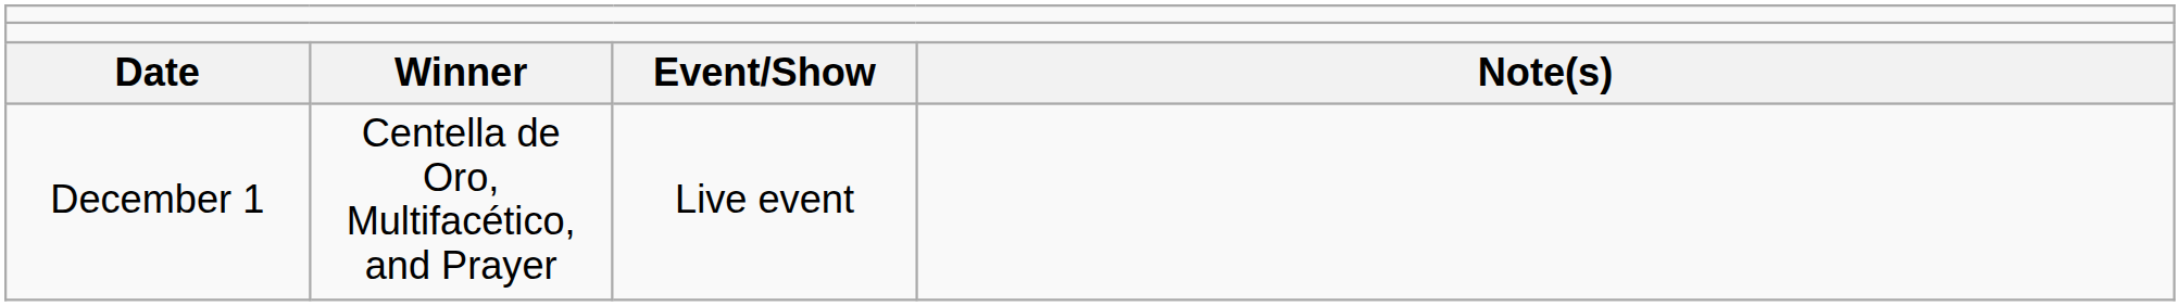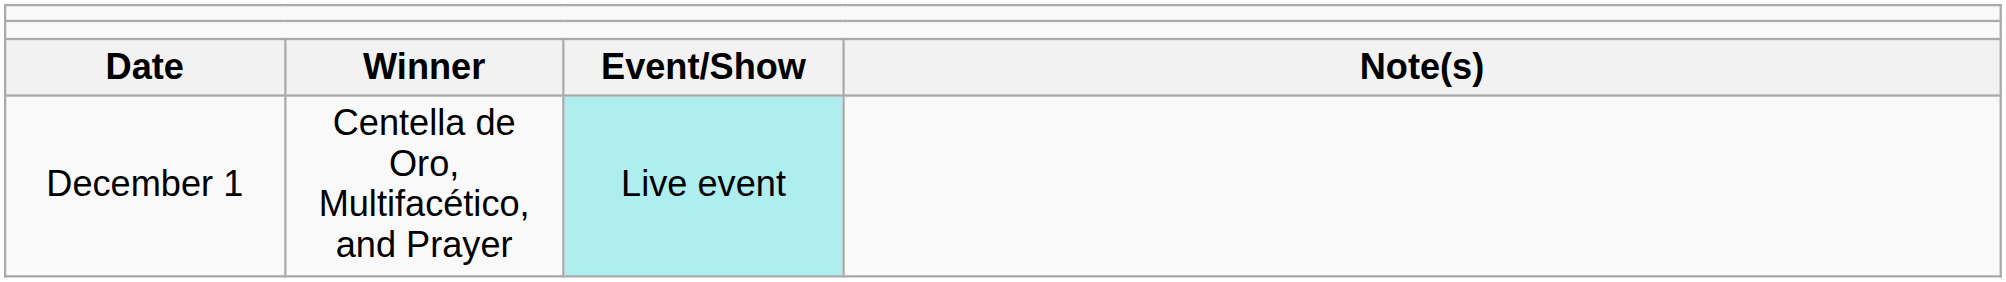December 1 | column 3: no background -> paleturquoise background
